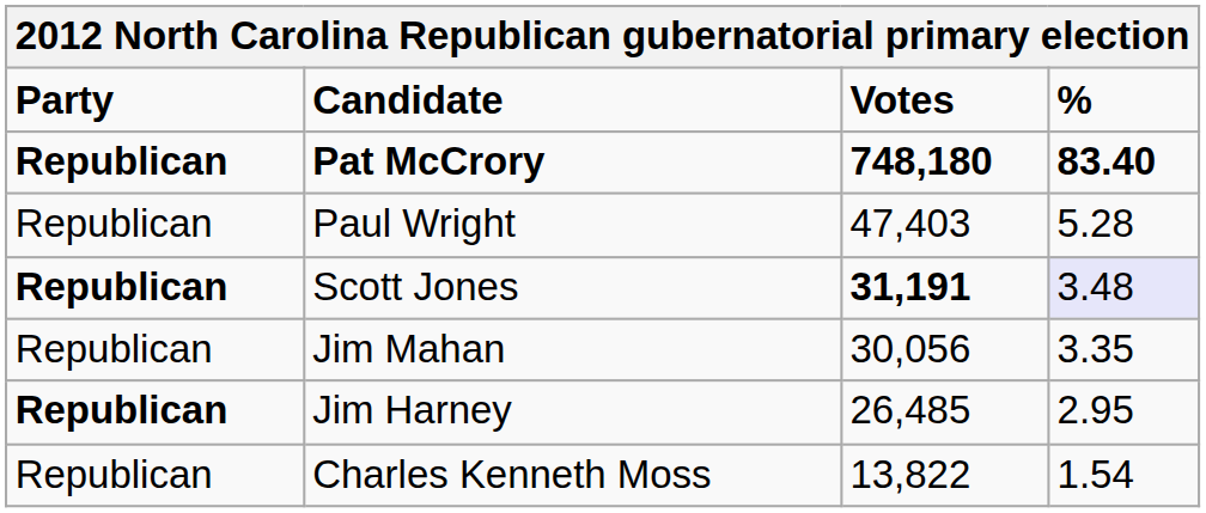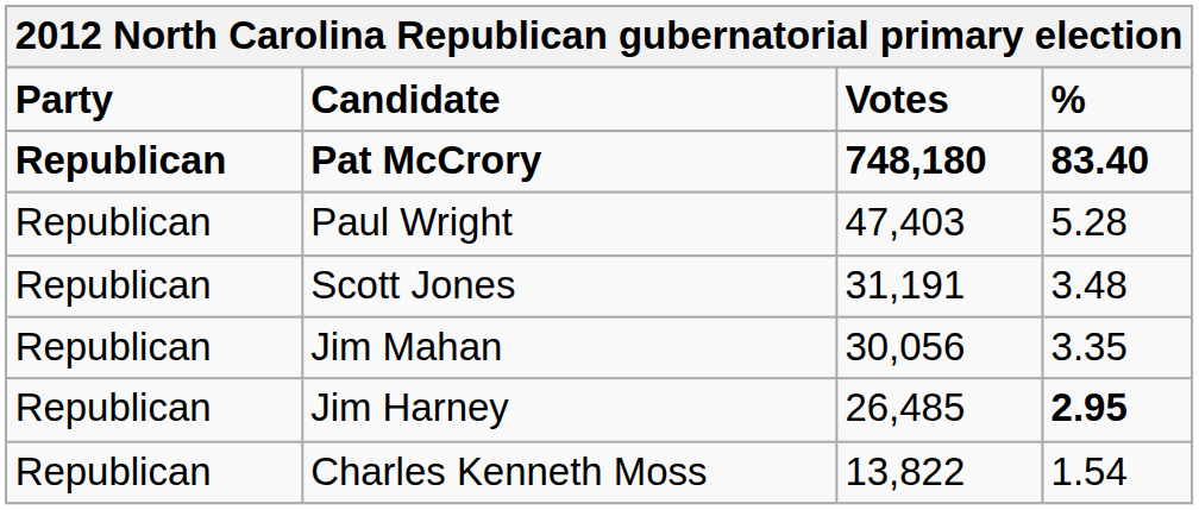Scott Jones | Party: bold -> normal
Scott Jones | Votes: bold -> normal
Scott Jones | %: lavender background -> no background
Jim Harney | Party: bold -> normal
Jim Harney | %: normal -> bold
